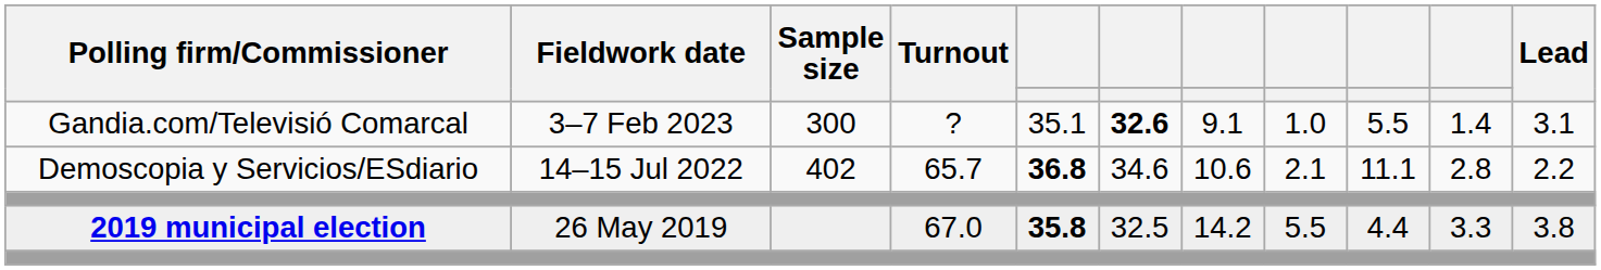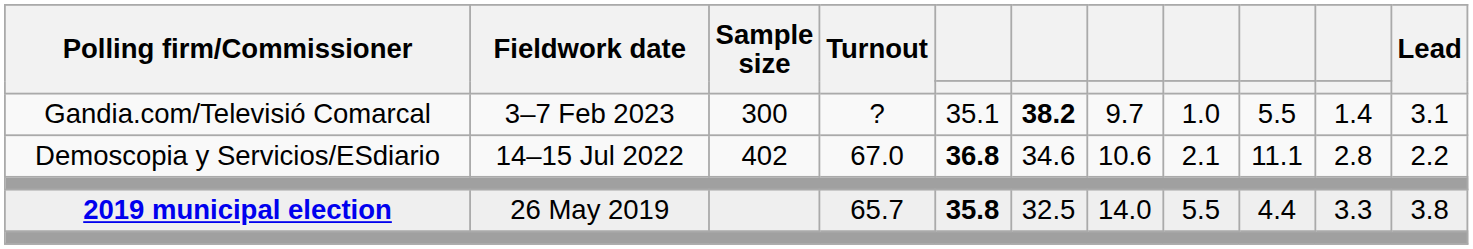Gandia.com/Televisió Comarcal | column 6: 32.6 -> 38.2
Gandia.com/Televisió Comarcal | column 7: 9.1 -> 9.7
Demoscopia y Servicios/ESdiario | Turnout: 65.7 -> 67.0
2019 municipal election | Turnout: 67.0 -> 65.7
2019 municipal election | column 7: 14.2 -> 14.0
